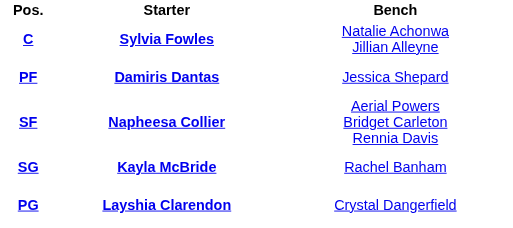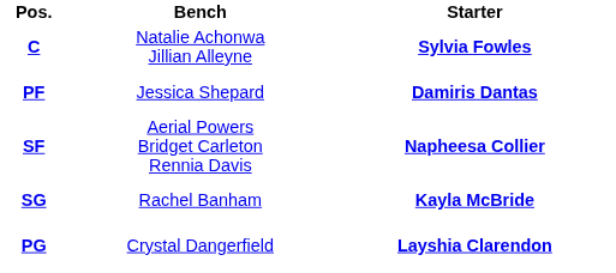columns swapped: Starter <-> Bench
